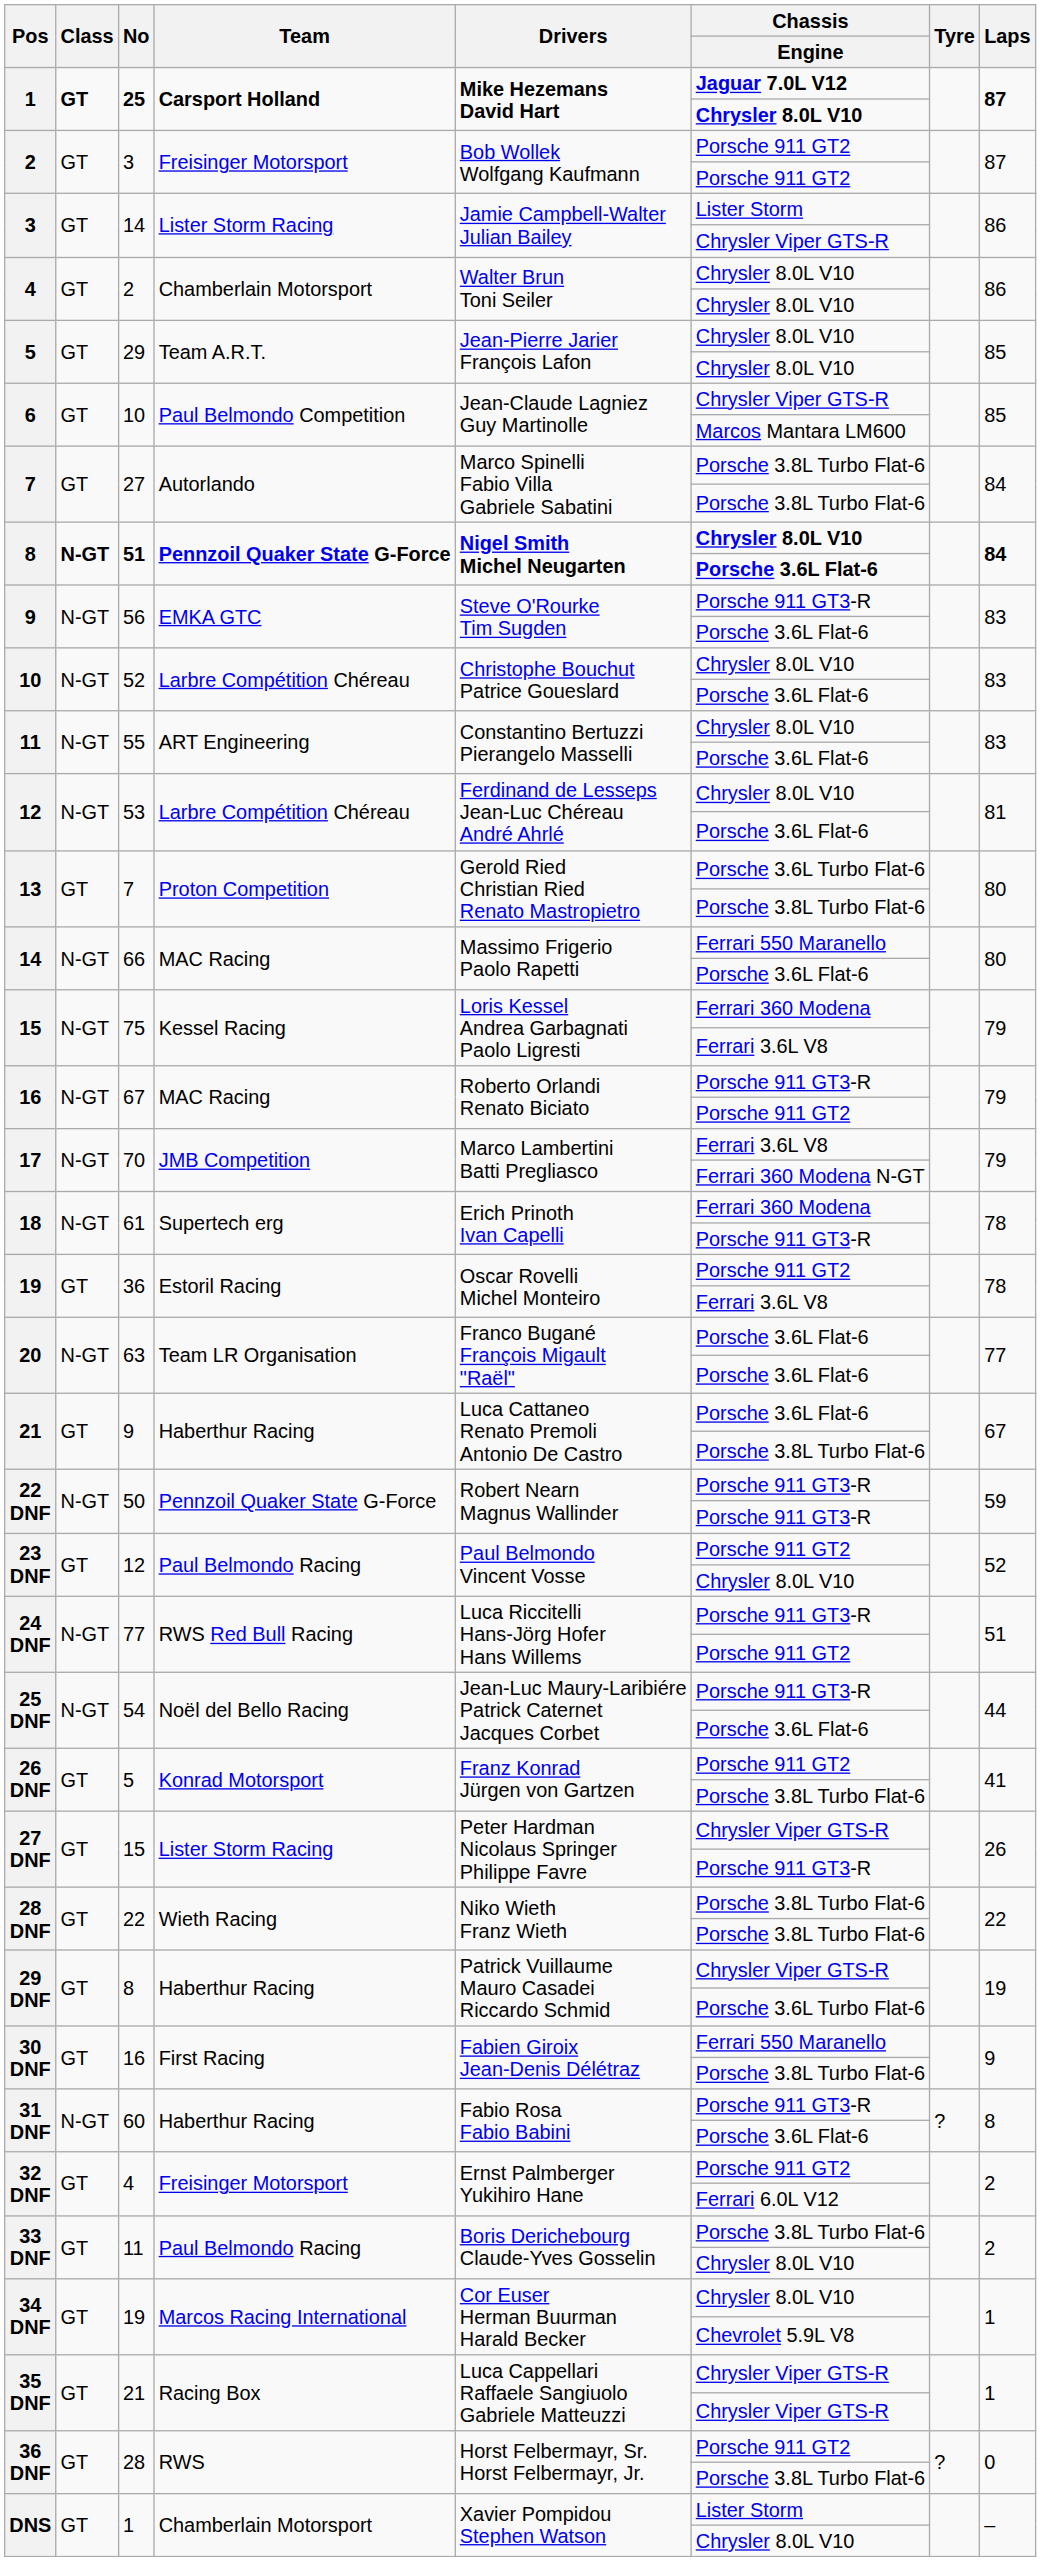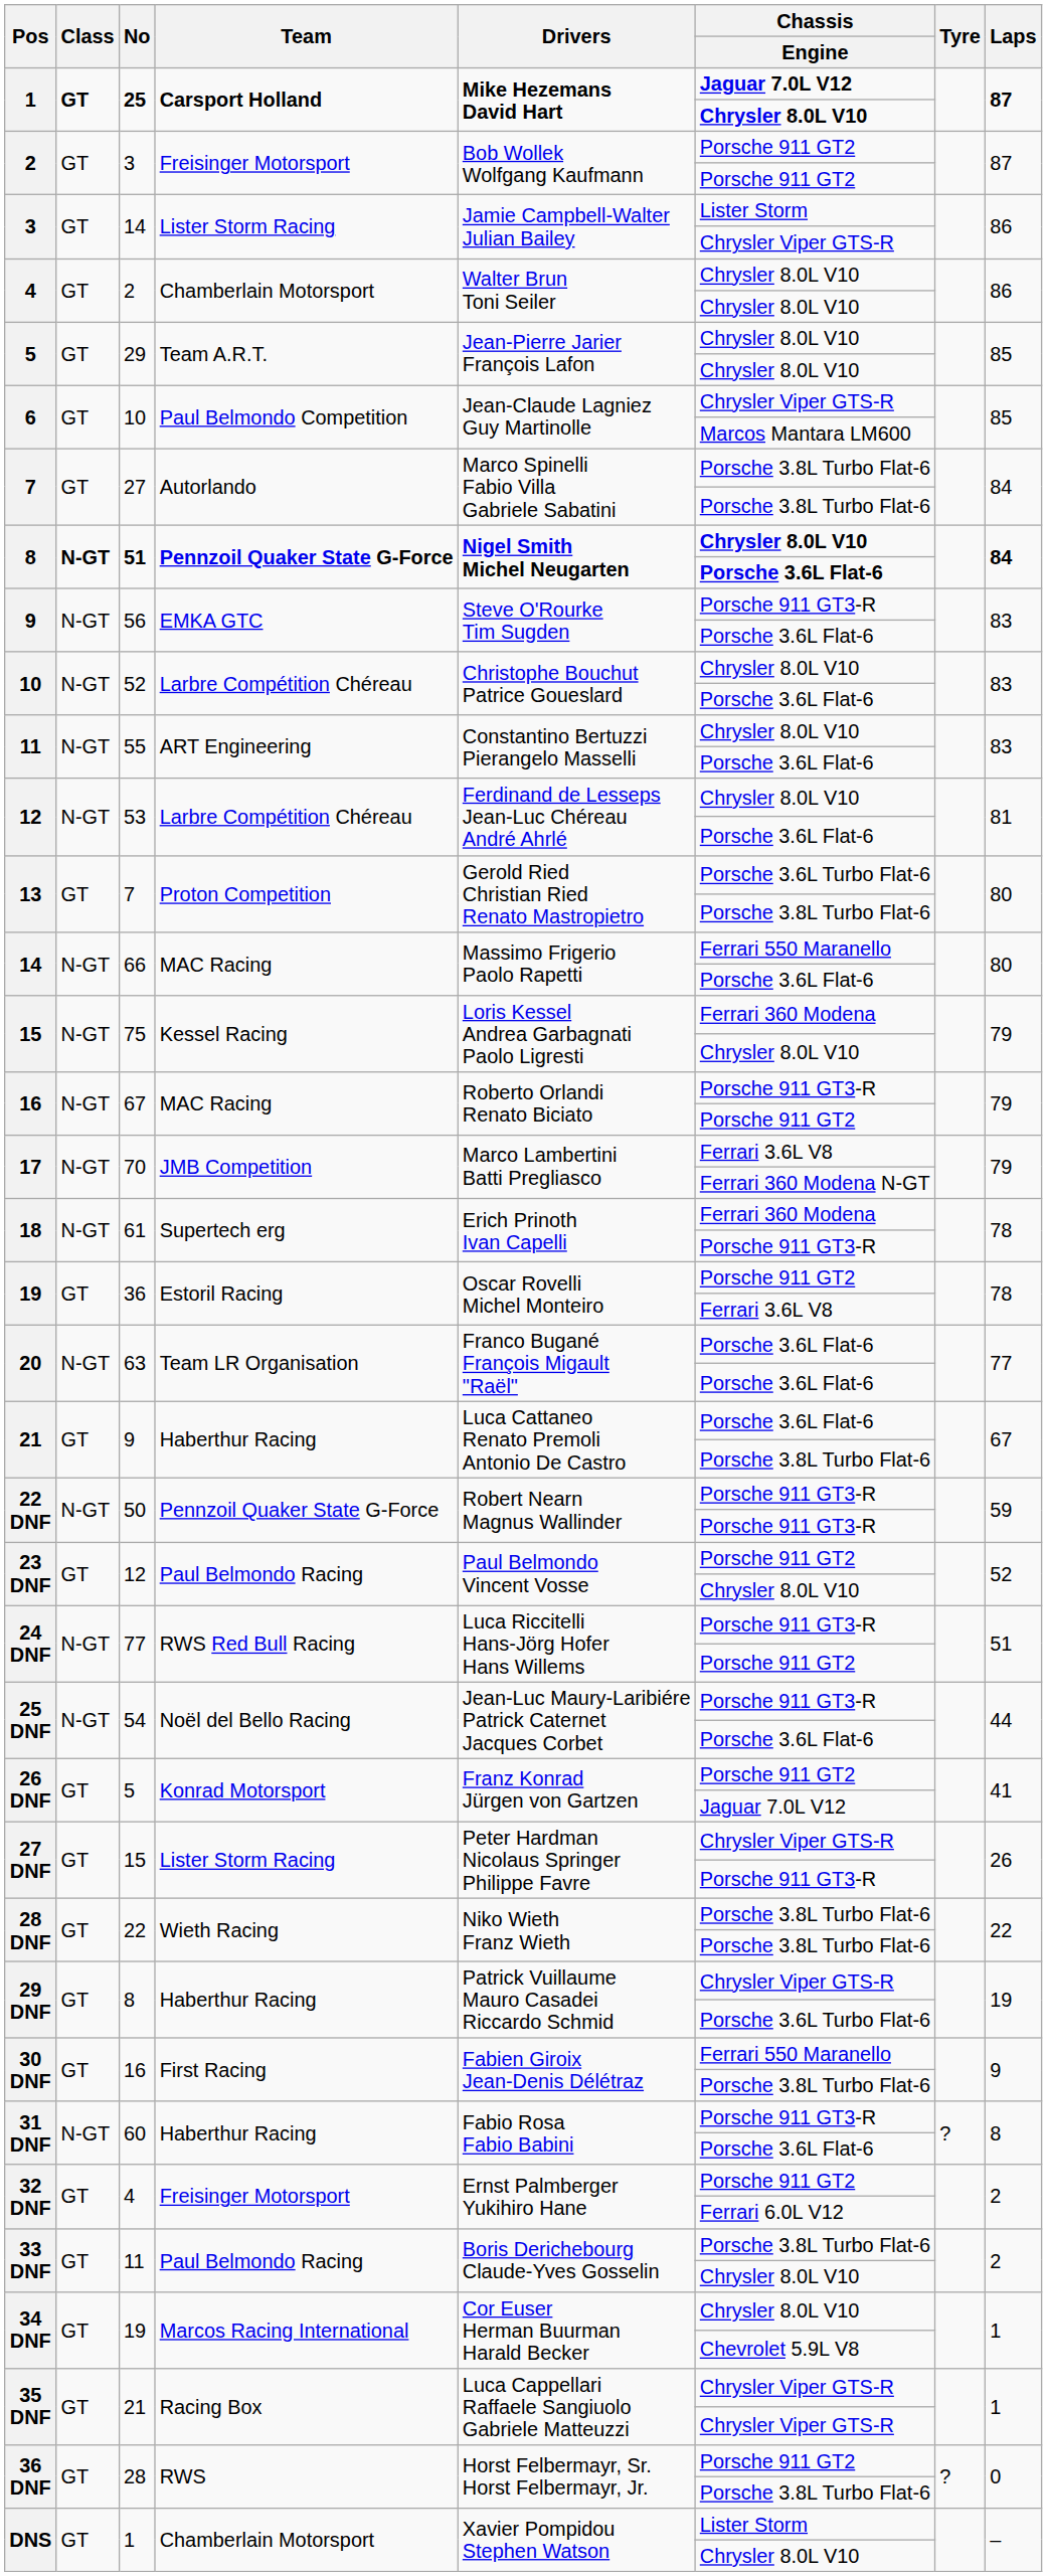row 32 | Chassis / Engine: Ferrari 3.6L V8 -> Chrysler 8.0L V10
row 54 | Chassis / Engine: Porsche 3.8L Turbo Flat-6 -> Jaguar 7.0L V12
